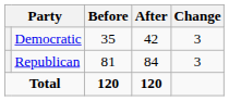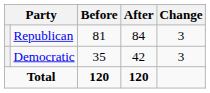rows swapped: Republican <-> Democratic
